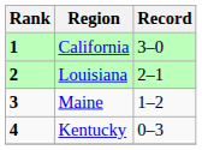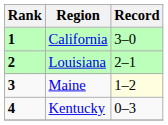Maine | Record: no background -> lightyellow background
